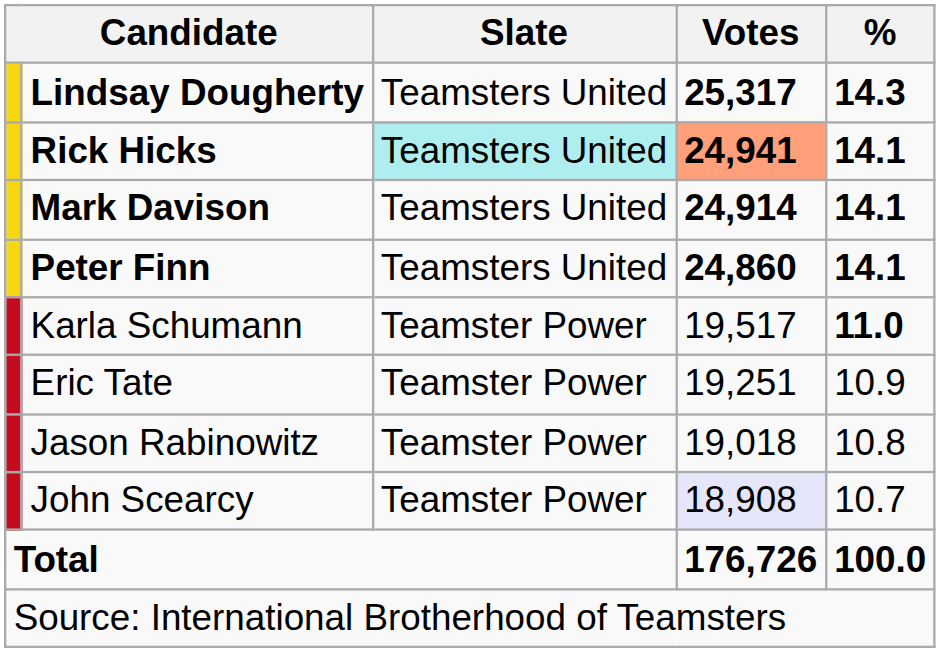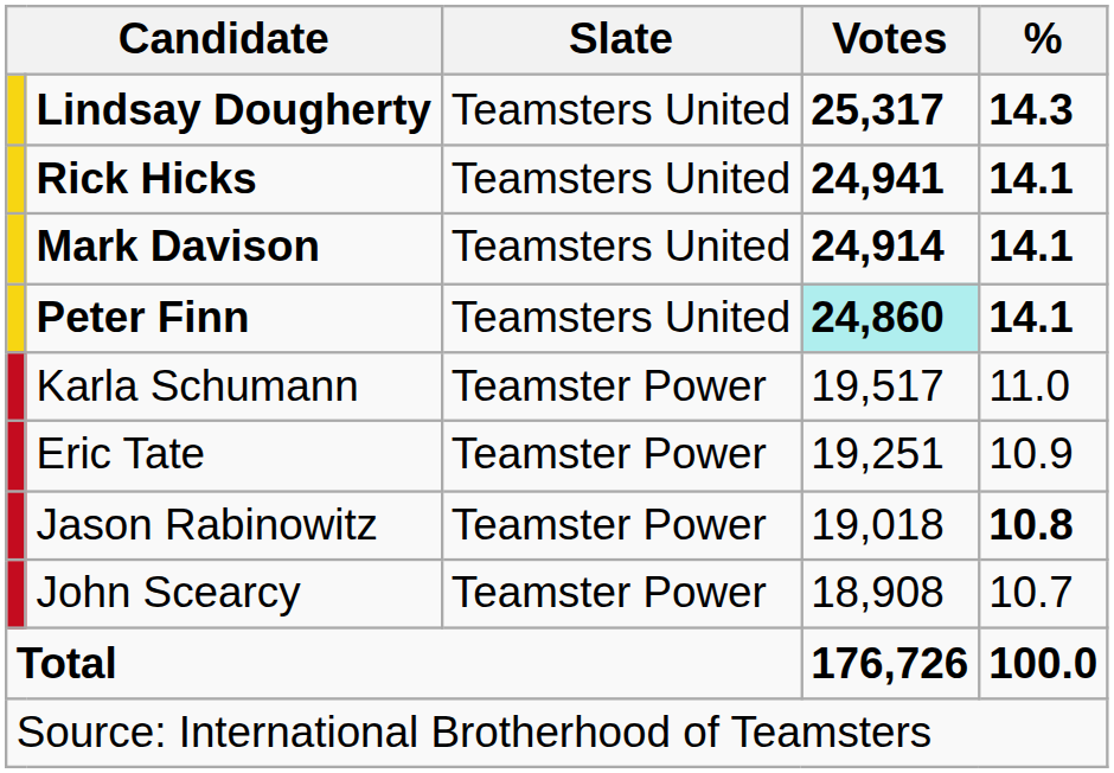Rick Hicks | Slate: paleturquoise background -> no background
Rick Hicks | Votes: lightsalmon background -> no background
Peter Finn | Votes: no background -> paleturquoise background
Karla Schumann | %: bold -> normal
Jason Rabinowitz | %: normal -> bold
John Scearcy | Votes: lavender background -> no background
